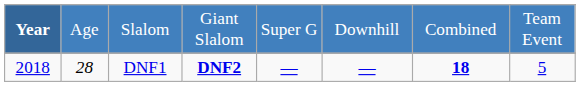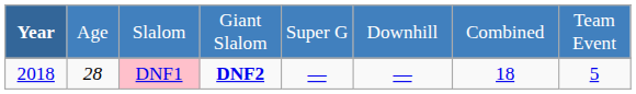2018 | column 3: no background -> pink background
2018 | column 7: bold -> normal
